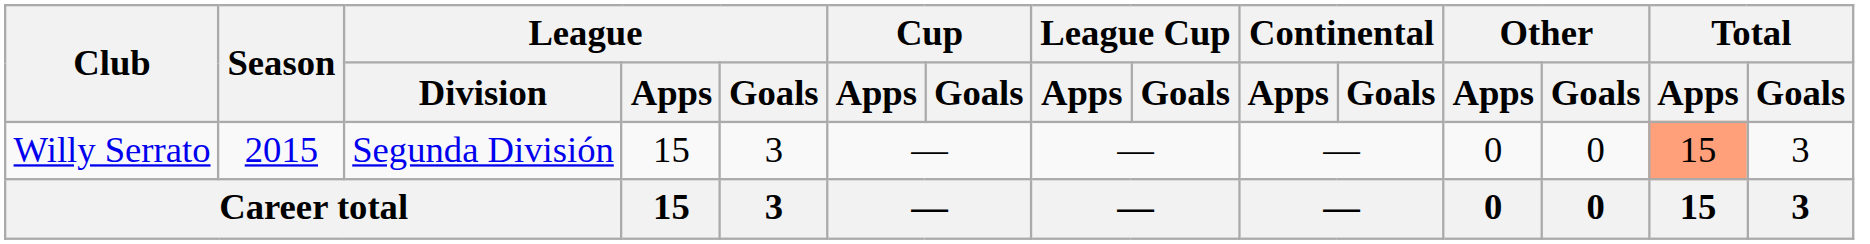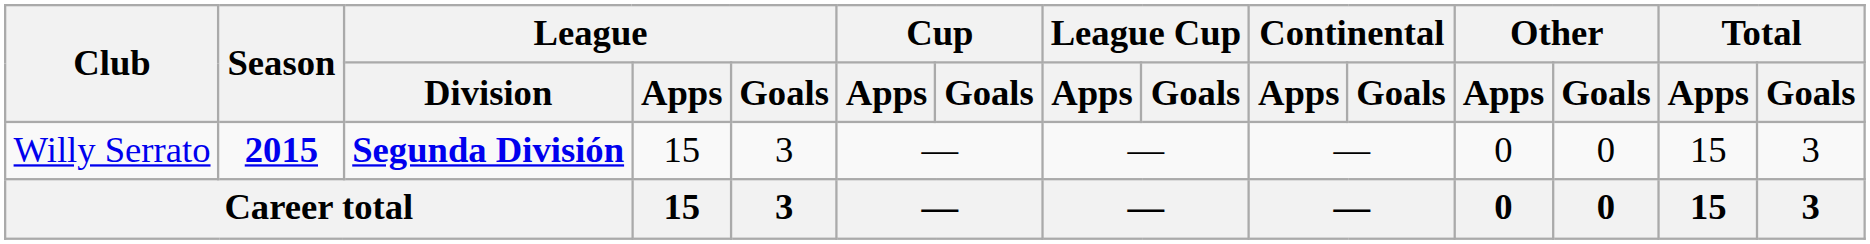Willy Serrato | Season: normal -> bold
Willy Serrato | League / Division: normal -> bold
Willy Serrato | Total / Apps: lightsalmon background -> no background
